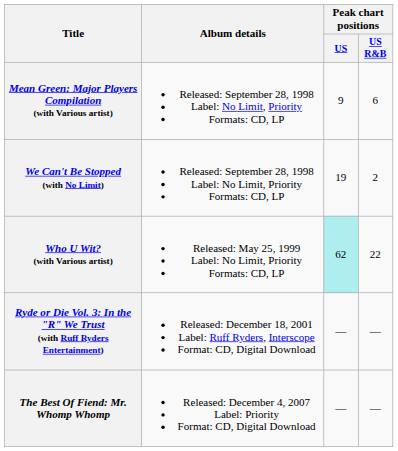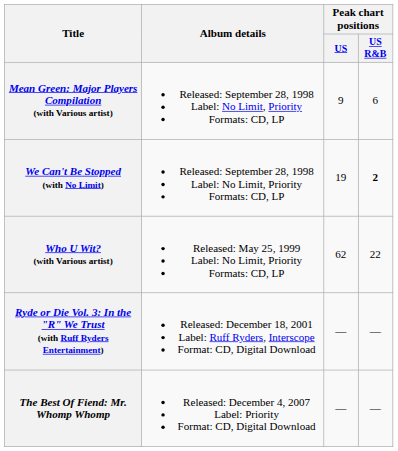We Can't Be Stopped (with No Limit) | Peak chart positions / US R&B: normal -> bold
Who U Wit? (with Various artist) | Peak chart positions / US: paleturquoise background -> no background
